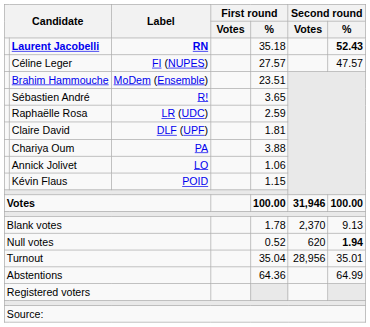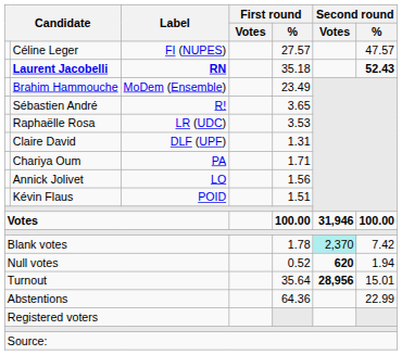rows swapped: Laurent Jacobelli <-> Céline Leger
Brahim Hammouche | First round / %: 23.51 -> 23.49
Raphaëlle Rosa | First round / %: 2.59 -> 3.53
Claire David | First round / %: 1.81 -> 1.31
Chariya Oum | First round / %: 3.88 -> 1.71
Annick Jolivet | First round / %: 1.06 -> 1.56
Kévin Flaus | First round / %: 1.15 -> 1.51
Blank votes | Second round / Votes: no background -> paleturquoise background
Blank votes | Second round / %: 9.13 -> 7.42
Null votes | Second round / Votes: normal -> bold
Null votes | Second round / %: bold -> normal
Turnout | First round / %: 35.04 -> 35.64
Turnout | Second round / Votes: normal -> bold
Turnout | Second round / %: 35.01 -> 15.01
Abstentions | Second round / %: 64.99 -> 22.99
